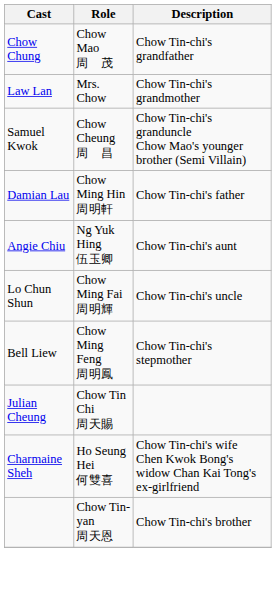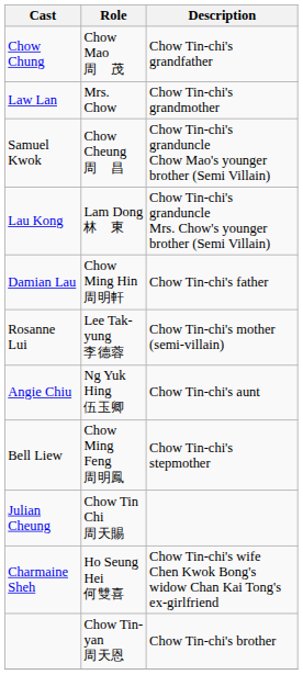+ row: Lau Kong | Lam Dong 林 東 | Chow Tin-chi's granduncle Mrs. Chow's younger brother (Semi Villain)
+ row: Rosanne Lui | Lee Tak-yung 李德蓉 | Chow Tin-chi's mother (semi-villain)
- row: Lo Chun Shun | Chow Ming Fai 周明輝 | Chow Tin-chi's uncle
